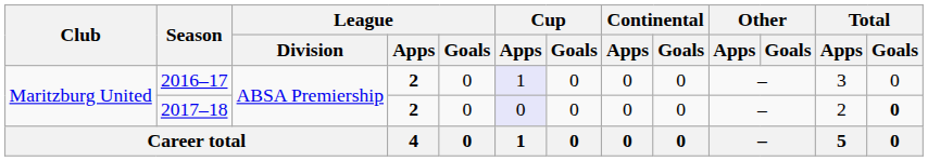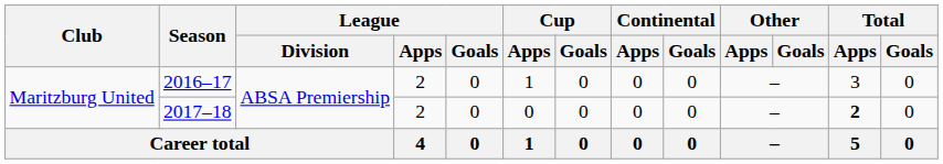2016–17 | League / Apps: bold -> normal
2016–17 | Cup / Apps: lavender background -> no background
2017–18 | League / Apps: bold -> normal
2017–18 | Cup / Apps: lavender background -> no background
2017–18 | Total / Apps: normal -> bold
2017–18 | Total / Goals: bold -> normal
